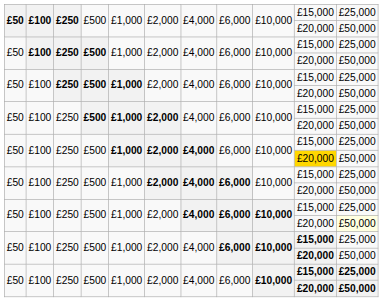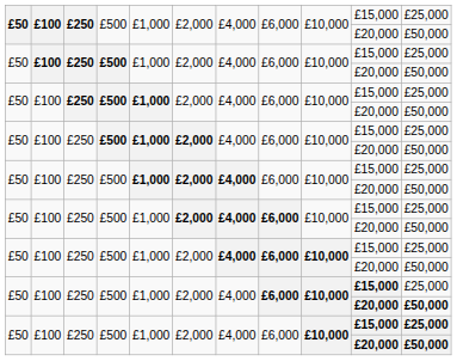row 10 | column 10: gold background -> no background
row 14 | column 11: lightyellow background -> no background
row 16 | column 11: normal -> bold
